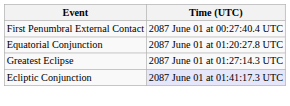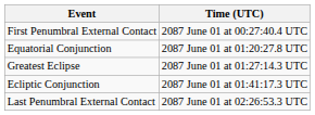Ecliptic Conjunction | Time (UTC): lavender background -> no background
+ row: Last Penumbral External Contact | 2087 June 01 at 02:26:53.3 UTC
